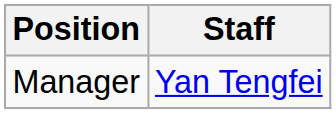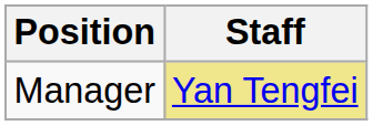Manager | Staff: no background -> khaki background
